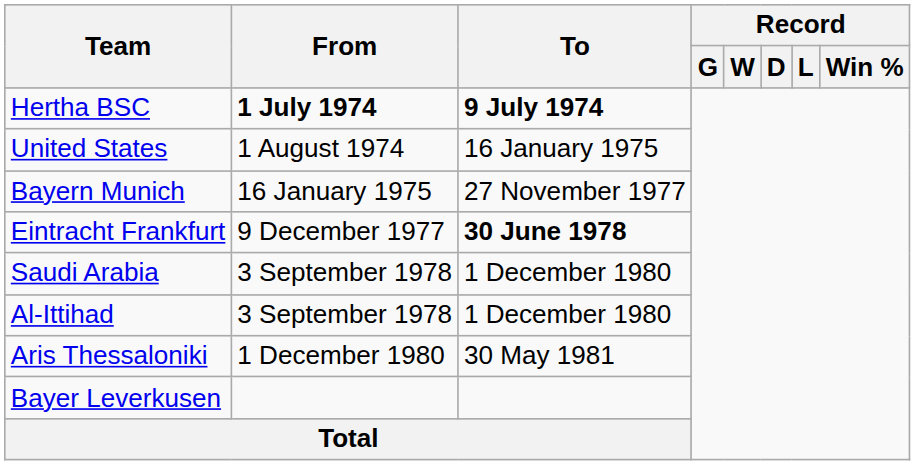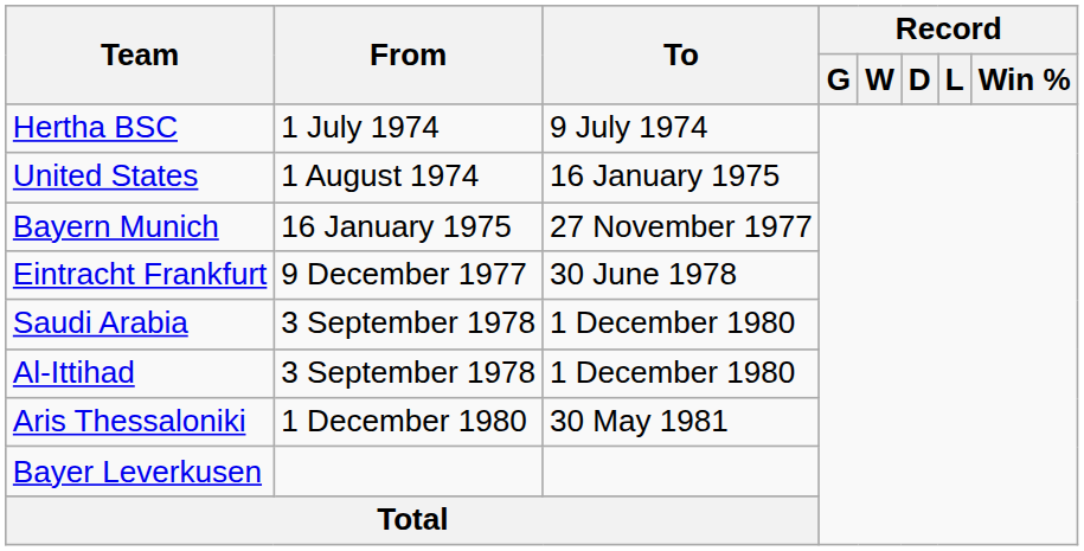Hertha BSC | From: bold -> normal
Hertha BSC | To: bold -> normal
Eintracht Frankfurt | To: bold -> normal
